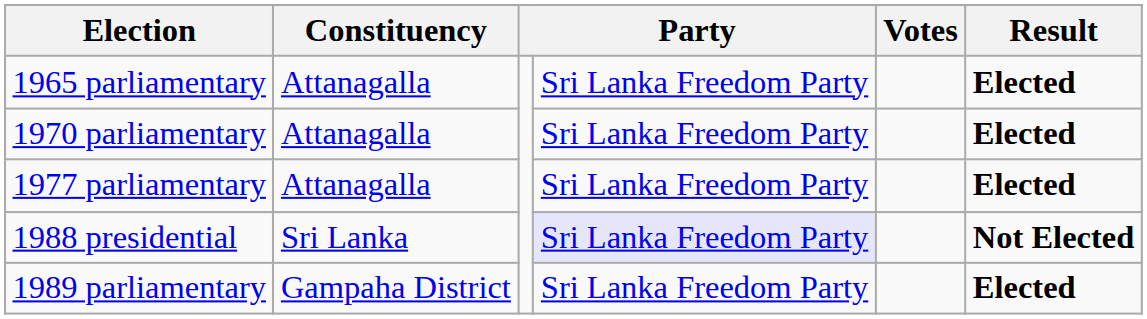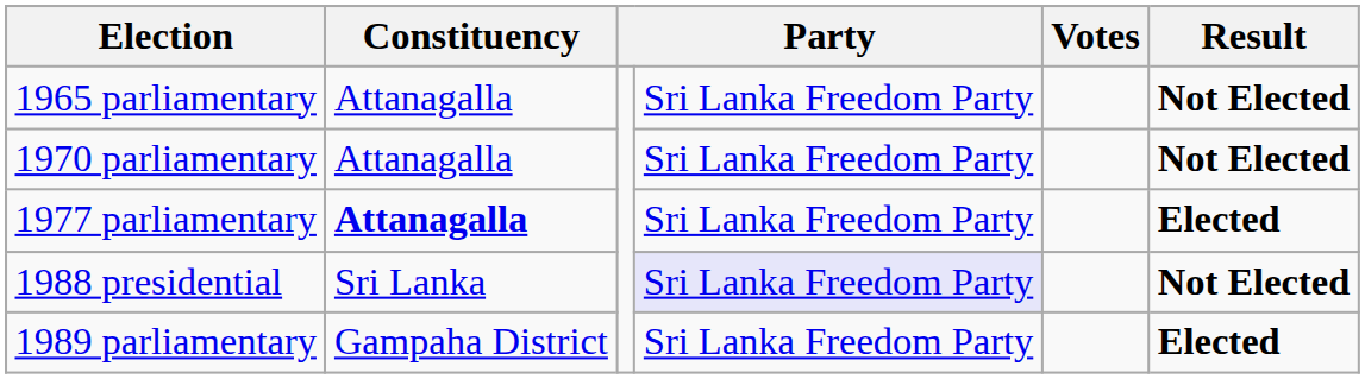1965 parliamentary | Result: Elected -> Not Elected
1970 parliamentary | Result: Elected -> Not Elected
1977 parliamentary | Constituency: normal -> bold
